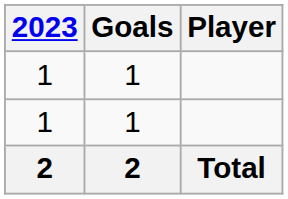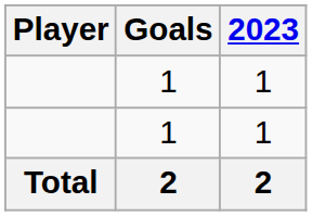columns swapped: Player <-> 2023
